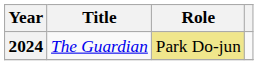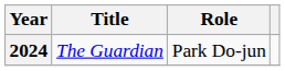2024 | Role: khaki background -> no background
